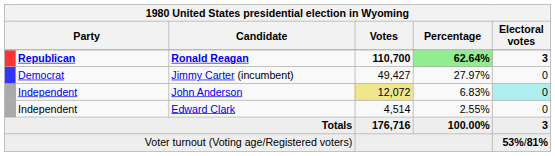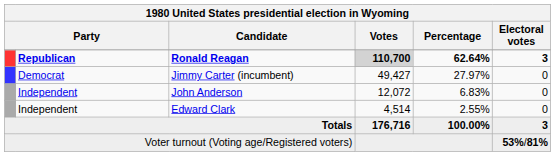Ronald Reagan | Votes: no background -> lightgrey background
Ronald Reagan | Percentage: lightgreen background -> no background
John Anderson | Votes: khaki background -> no background
John Anderson | Electoral votes: paleturquoise background -> no background
